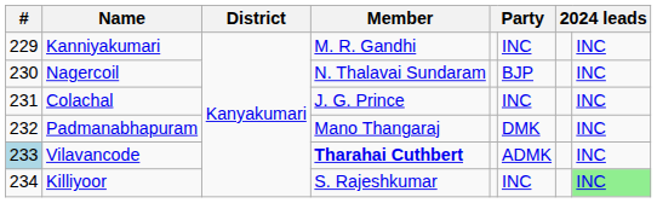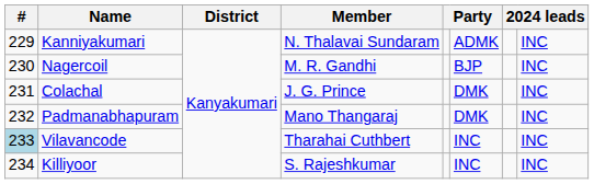Kanniyakumari | Member: M. R. Gandhi -> N. Thalavai Sundaram
Kanniyakumari | column 6: INC -> ADMK
Nagercoil | Member: N. Thalavai Sundaram -> M. R. Gandhi
Colachal | column 6: INC -> DMK
Vilavancode | Member: bold -> normal
Vilavancode | column 6: ADMK -> INC
Killiyoor | column 8: lightgreen background -> no background
